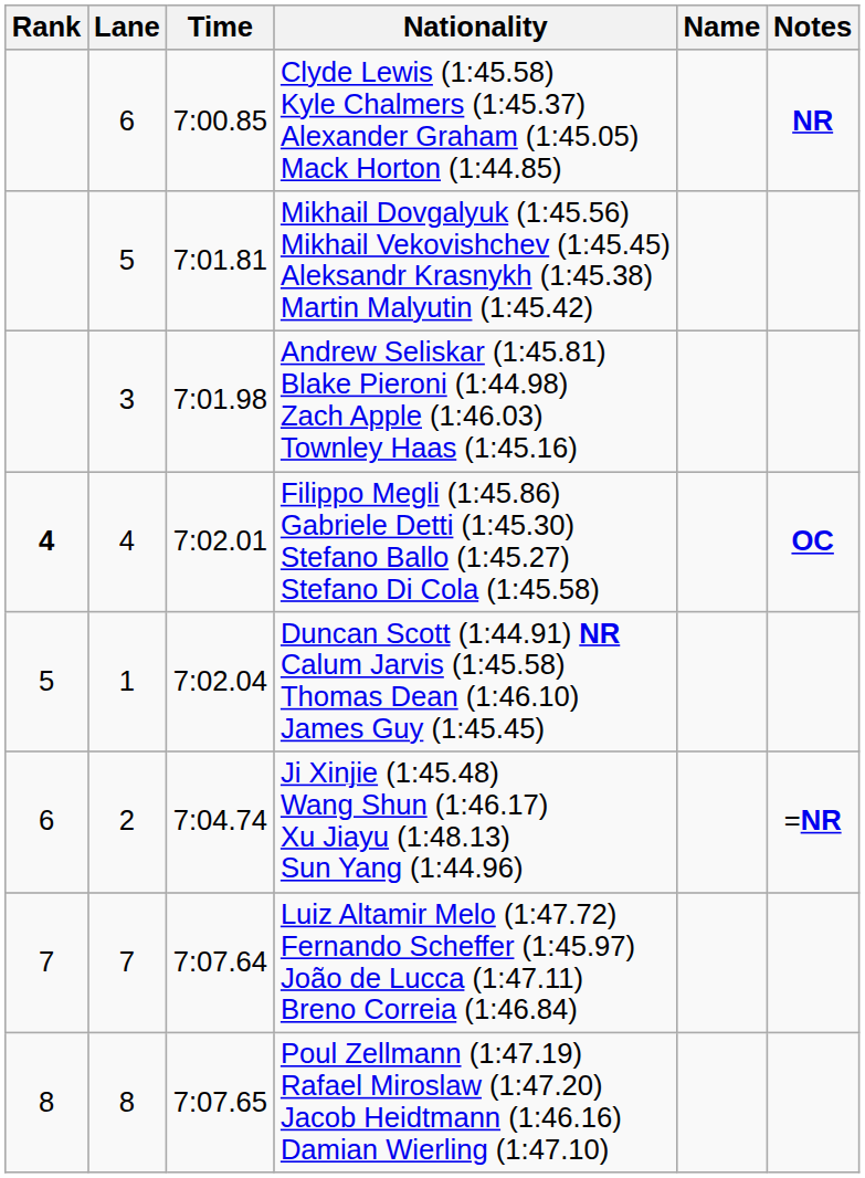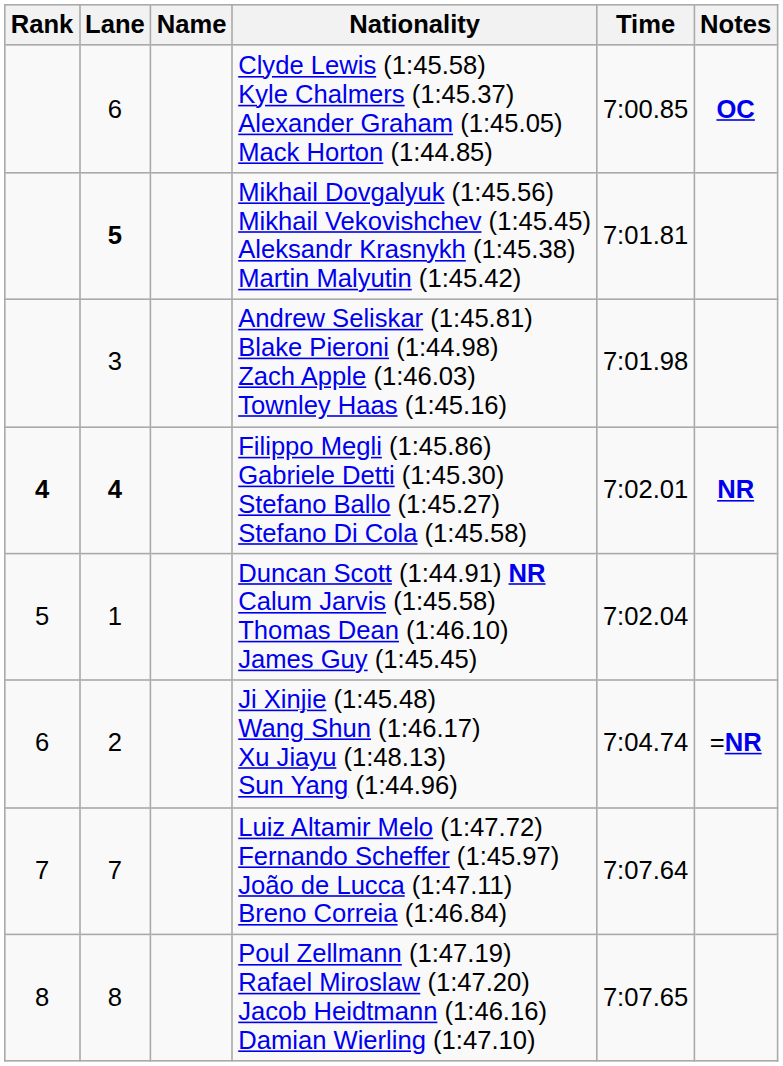columns swapped: Name <-> Time
row 2 | Notes: NR -> OC
row 3 | Lane: normal -> bold
row 5 | Lane: normal -> bold
row 5 | Notes: OC -> NR
